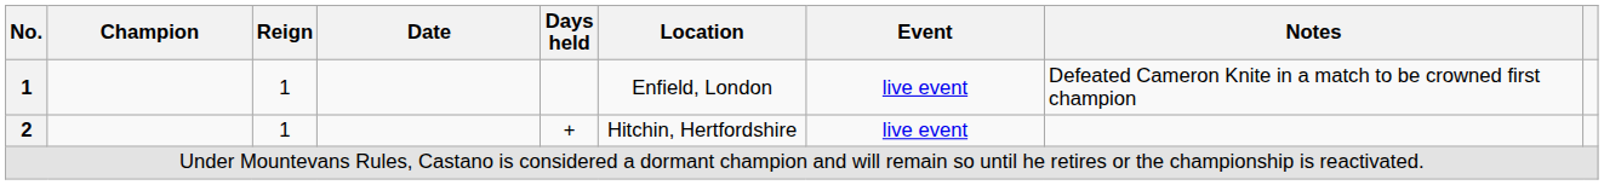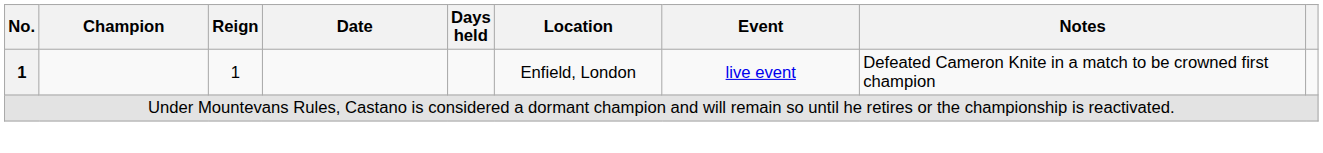- row: 2 | 1 | + | Hitchin, Hertfordshire | live event
